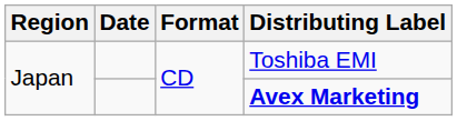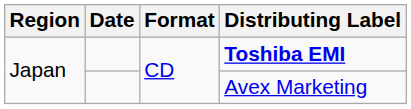Toshiba EMI | Distributing Label: normal -> bold
Avex Marketing | Distributing Label: bold -> normal
